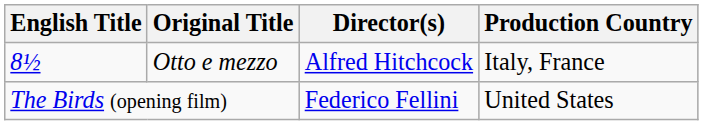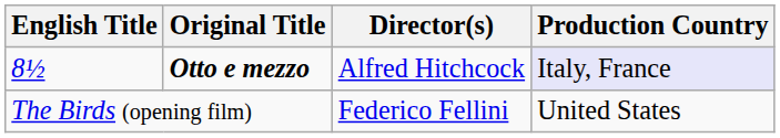8½ | Original Title: normal -> bold
8½ | Production Country: no background -> lavender background
